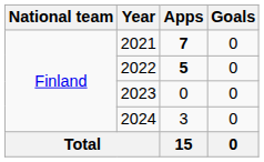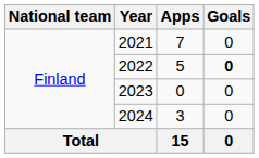2021 | Apps: bold -> normal
2022 | Apps: bold -> normal
2022 | Goals: normal -> bold
